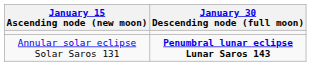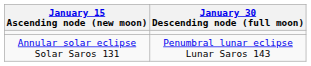Annular solar eclipse Solar Saros 131 | January 30 Descending node (full moon): bold -> normal
